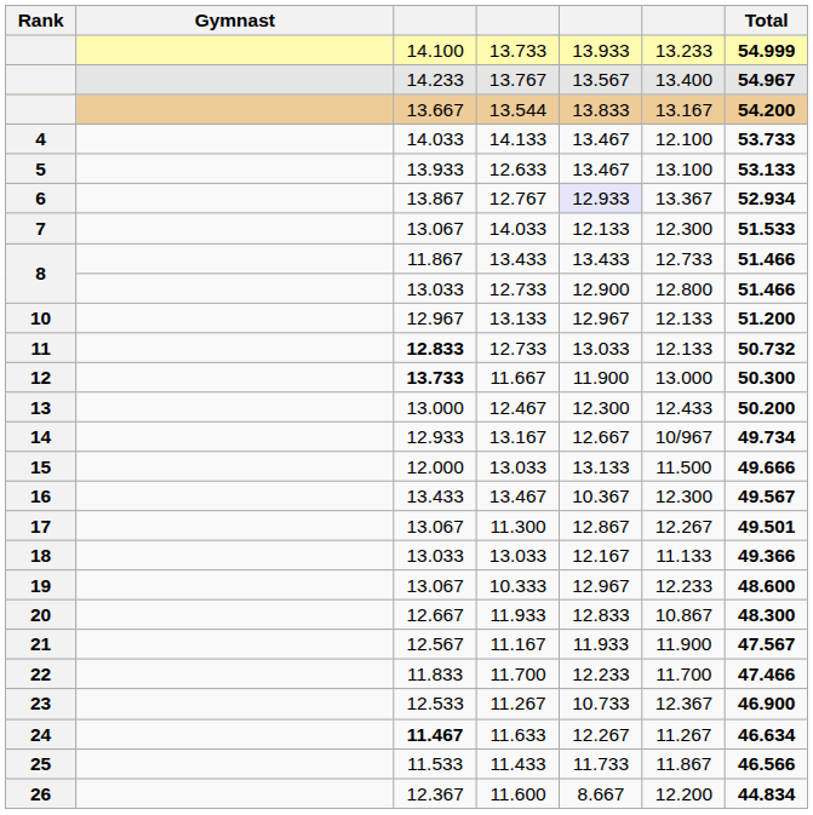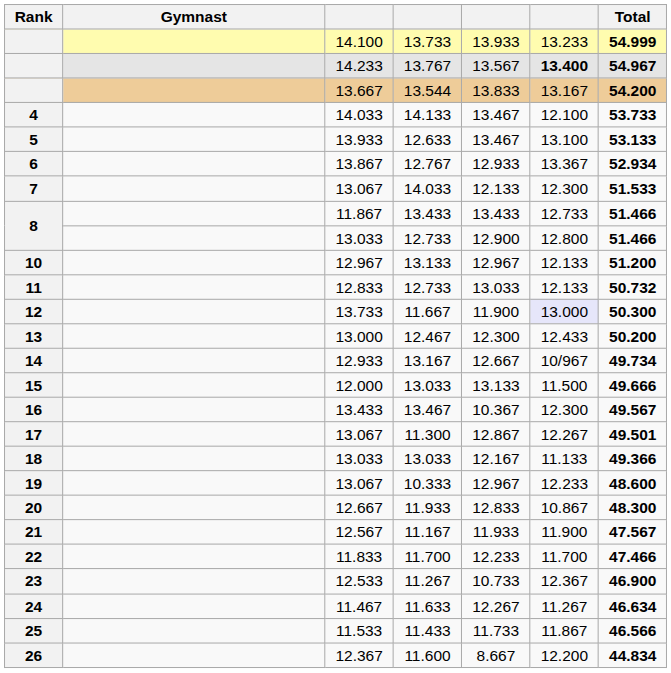13.767 | column 6: normal -> bold
12.767 | column 5: lavender background -> no background
11 / 12.733 | column 3: bold -> normal
11.667 | column 3: bold -> normal
11.667 | column 6: no background -> lavender background
11.633 | column 3: bold -> normal
